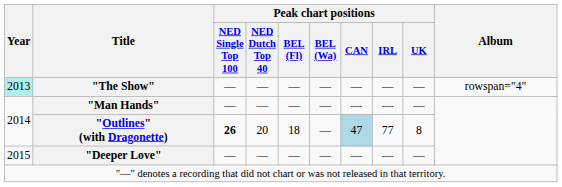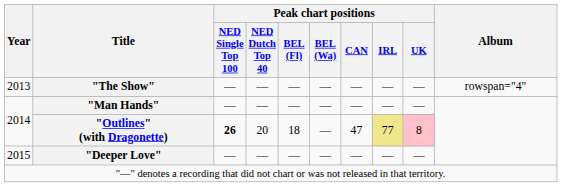"The Show" | Year: paleturquoise background -> no background
"Outlines" (with Dragonette) | Peak chart positions / CAN: lightblue background -> no background
"Outlines" (with Dragonette) | Peak chart positions / IRL: no background -> khaki background
"Outlines" (with Dragonette) | Peak chart positions / UK: no background -> pink background
